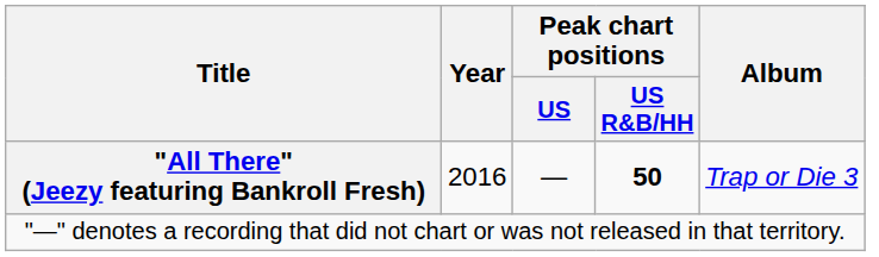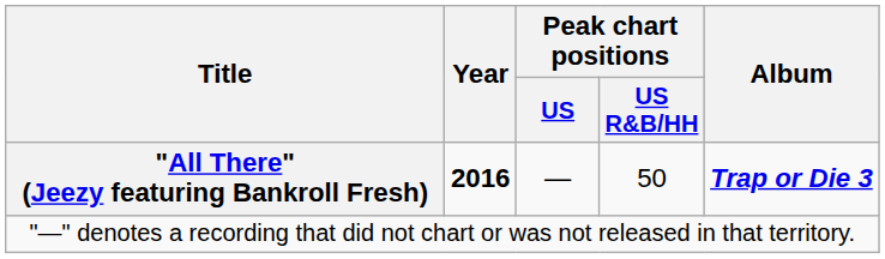row 3 | Year: normal -> bold
row 3 | Peak chart positions / US R&B/HH: bold -> normal
row 3 | Album: normal -> bold
